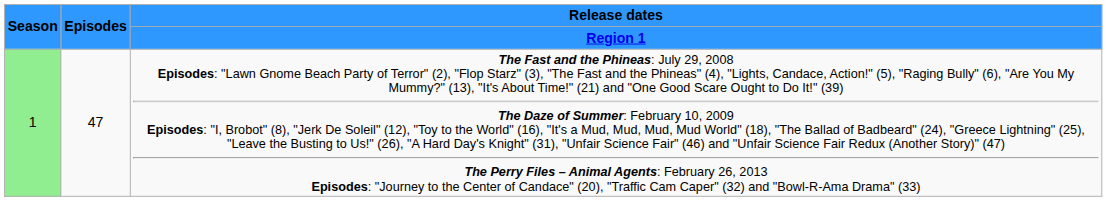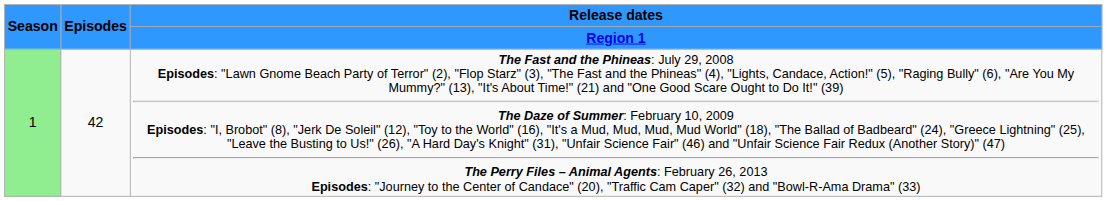row 3 | Episodes: 47 -> 42
